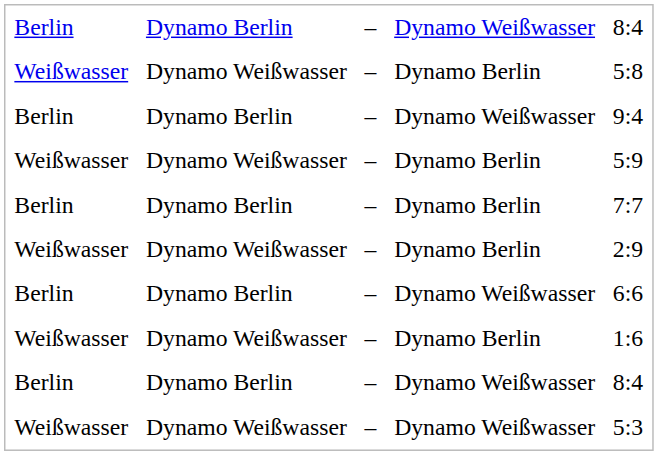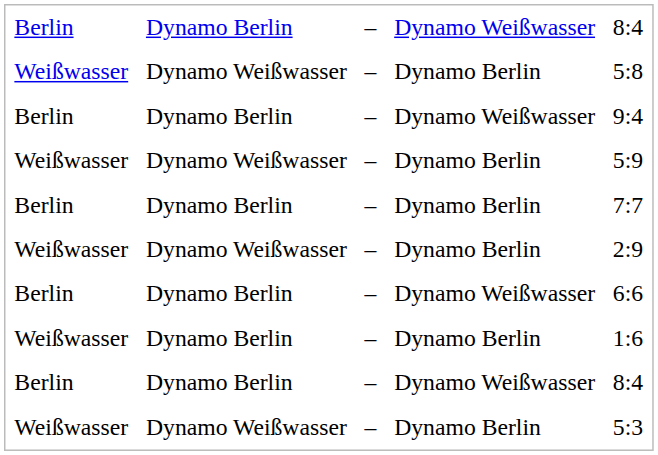row 8 | column 2: Dynamo Weißwasser -> Dynamo Berlin
row 10 | column 4: Dynamo Weißwasser -> Dynamo Berlin
